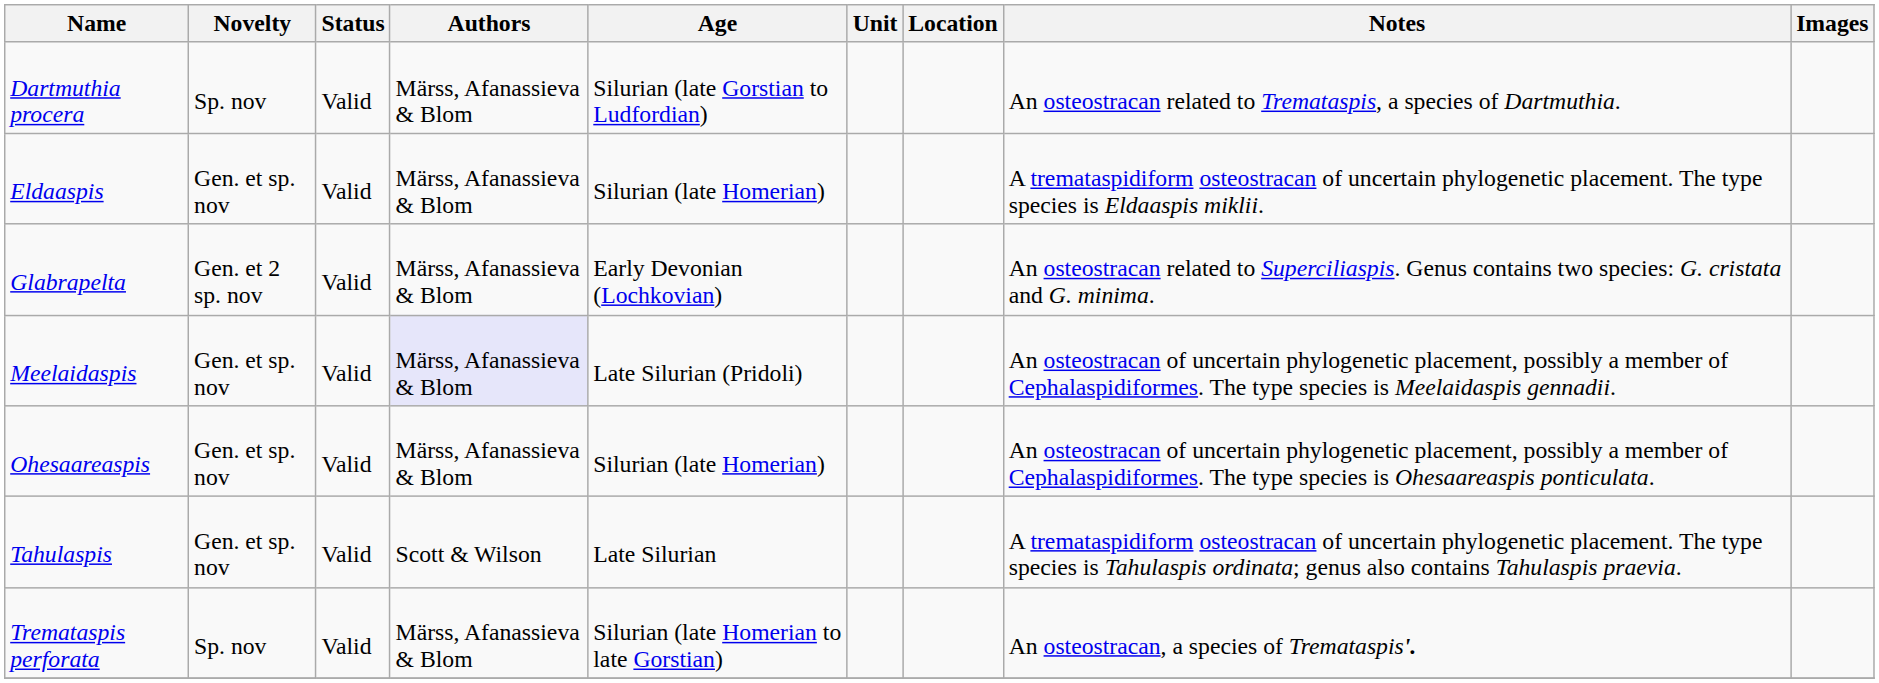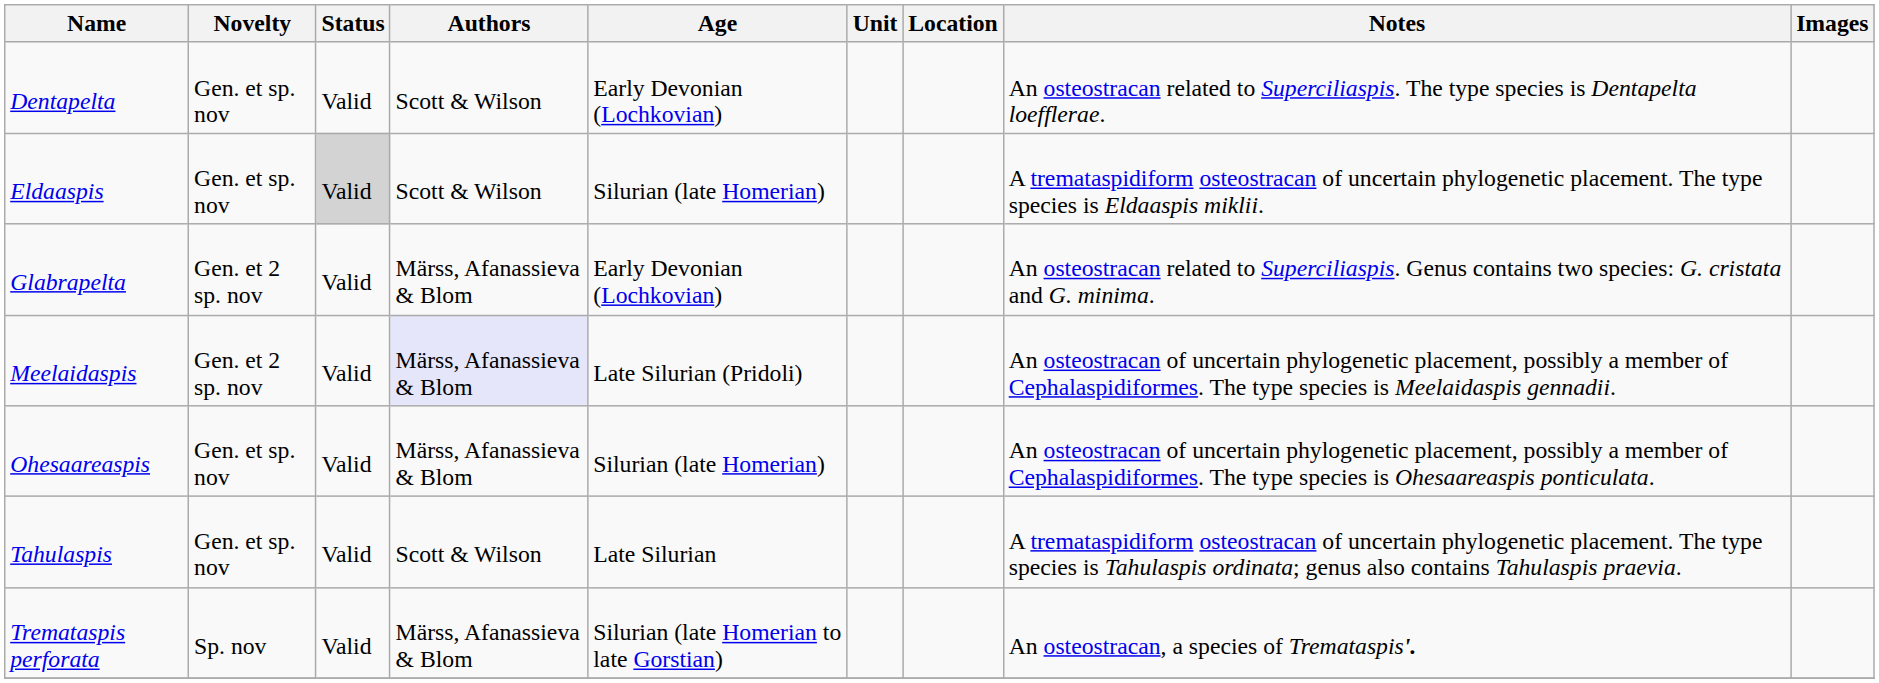- row: Dartmuthia procera | Sp. nov | Valid | Märss, Afanassieva & Blom | Silurian (late Gorstian to Ludfordian) | An osteostracan related to Tremataspis, a species of Dartmuthia.
+ row: Dentapelta | Gen. et sp. nov | Valid | Scott & Wilson | Early Devonian (Lochkovian) | An osteostracan related to Superciliaspis. The type species is Dentapelta loefflerae.
Eldaaspis | Status: no background -> lightgrey background
Eldaaspis | Authors: Märss, Afanassieva & Blom -> Scott & Wilson
Meelaidaspis | Novelty: Gen. et sp. nov -> Gen. et 2 sp. nov
